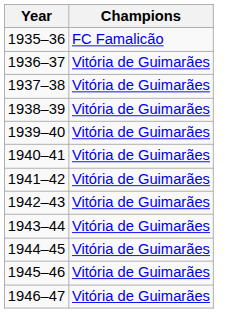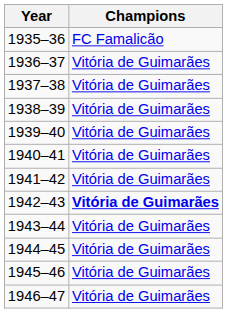1942–43 | Champions: normal -> bold
